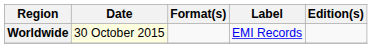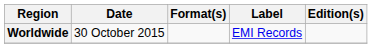Worldwide | Date: lightyellow background -> no background
